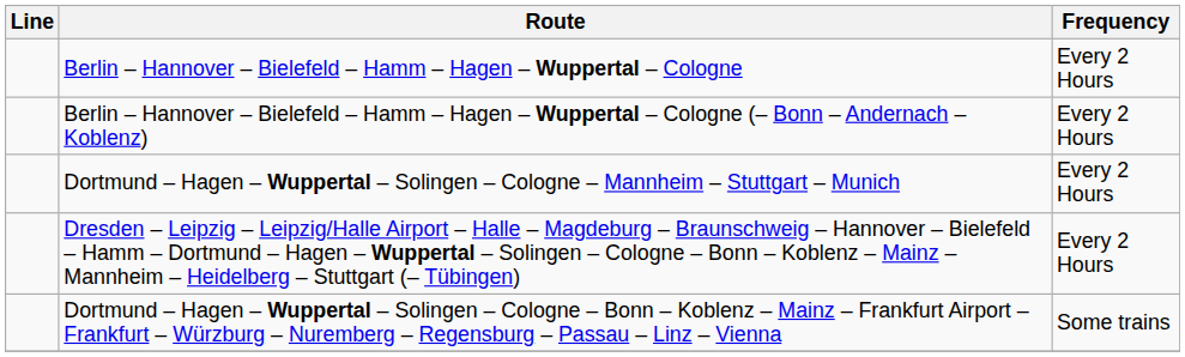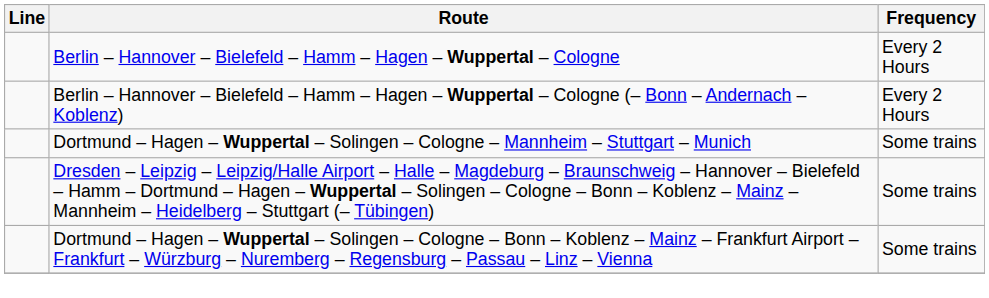row 4 | Frequency: Every 2 Hours -> Some trains
row 5 | Frequency: Every 2 Hours -> Some trains
